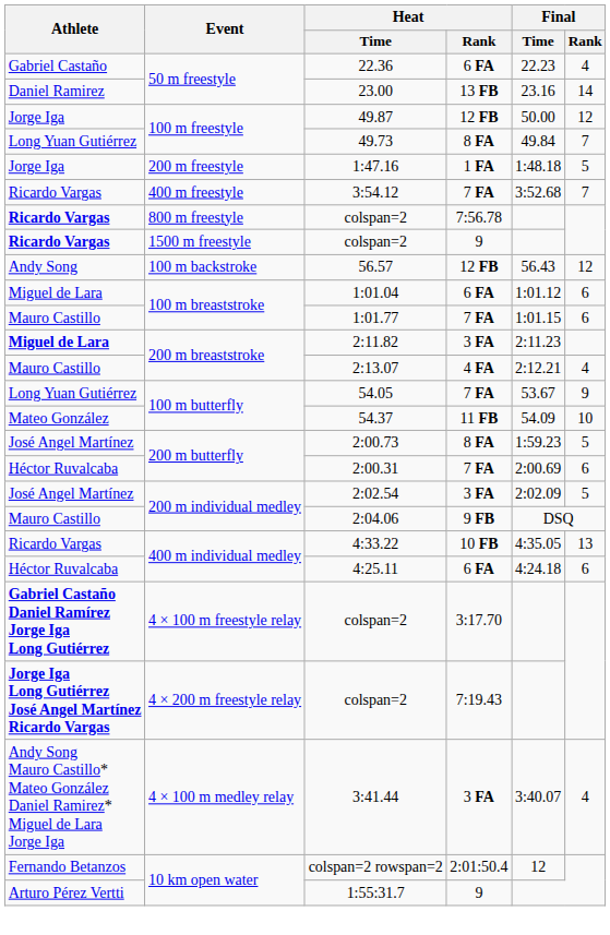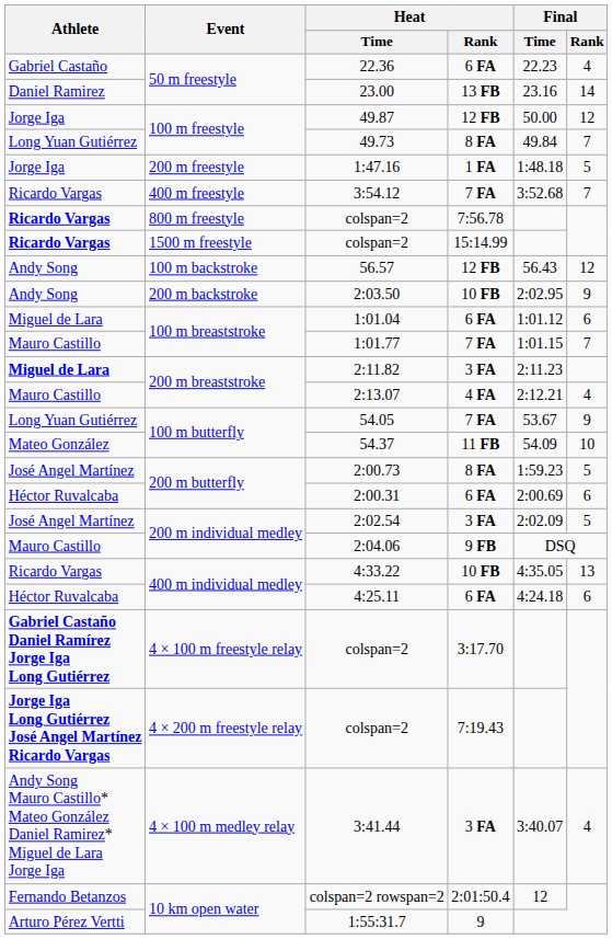1500 m freestyle / colspan=2 | Heat / Rank: 9 -> 15:14.99
+ row: Andy Song | 200 m backstroke | 2:03.50 | 10 FB | 2:02.95 | 9
1:01.77 | Final / Rank: 6 -> 7
2:00.31 | Heat / Rank: 7 FA -> 6 FA
